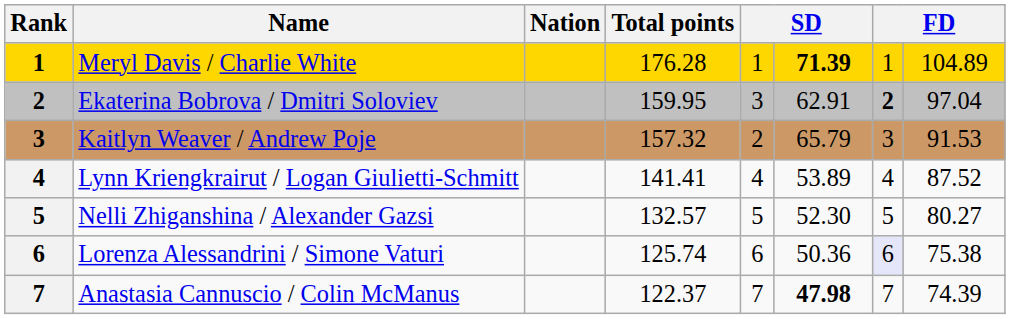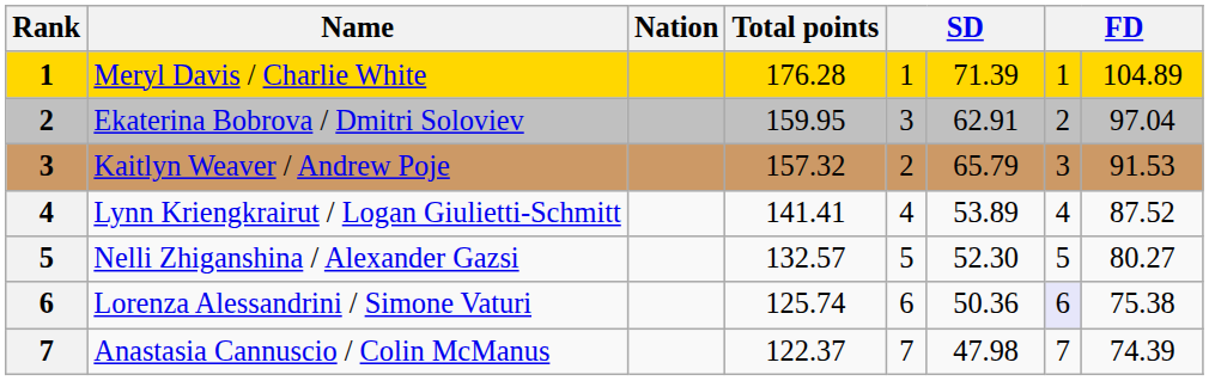Meryl Davis / Charlie White | column 6: bold -> normal
Ekaterina Bobrova / Dmitri Soloviev | column 7: bold -> normal
Anastasia Cannuscio / Colin McManus | column 6: bold -> normal
